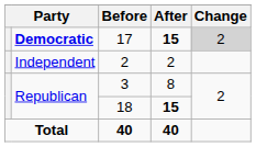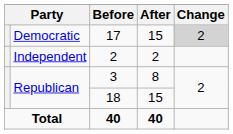17 | column 2: bold -> normal
17 | After: bold -> normal
18 | After: bold -> normal
